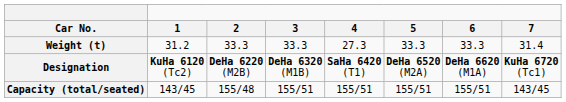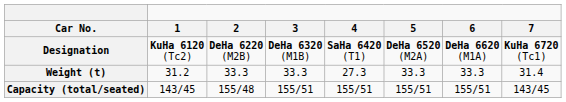rows swapped: Designation <-> Weight (t)
